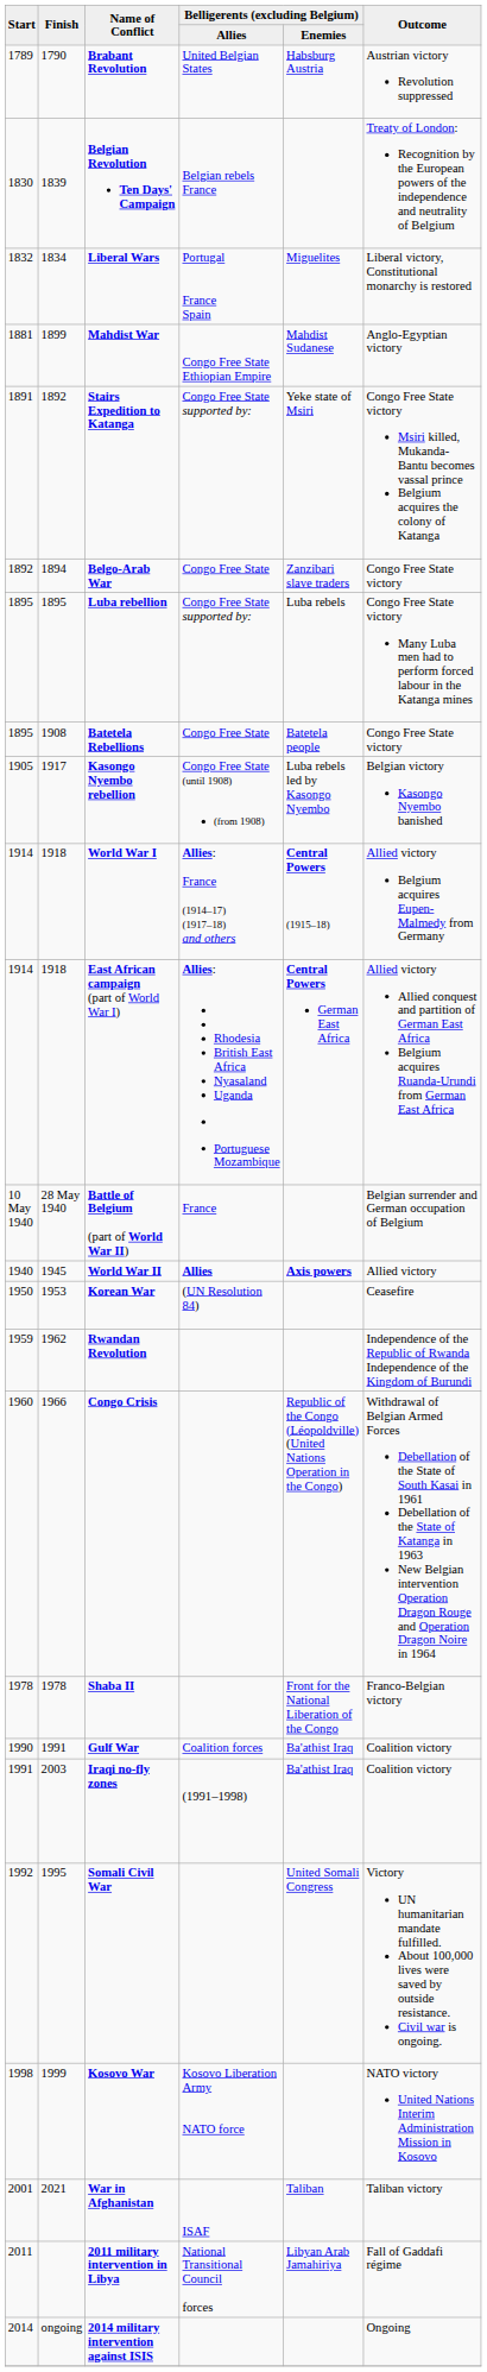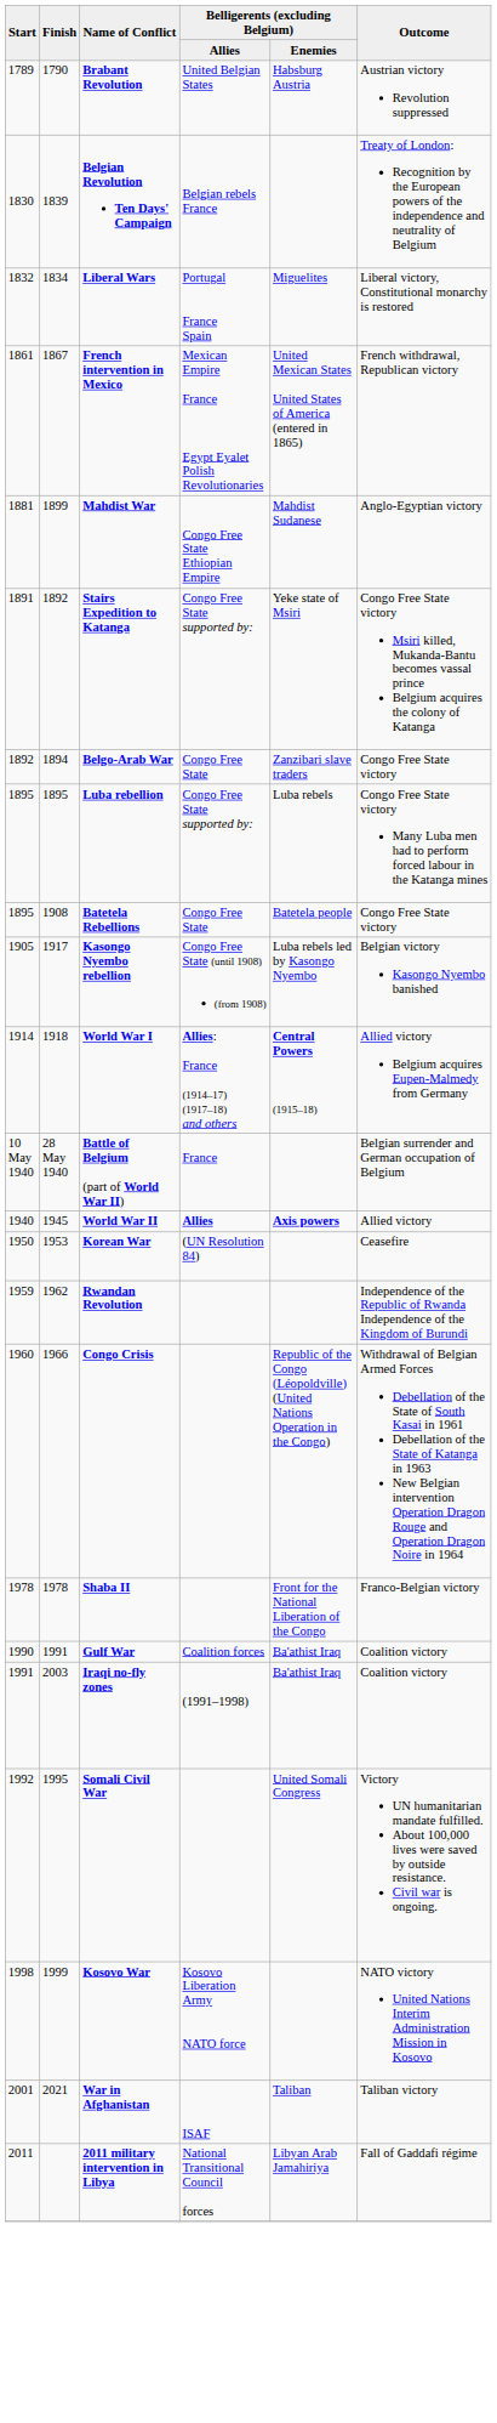+ row: 1861 | 1867 | French intervention in Mexico | Mexican Empire France Egypt Eyalet Polish Revolutionaries | United Mexican States United States of America (entered in 1865) | French withdrawal, Republican victory
- row: 1914 | 1918 | East African campaign (part of World War I) | Allies: Rhodesia British East Africa Nyasaland Uganda Portuguese Mozambique | Central Powers German East Africa | Allied victory Allied conquest and partition of German East Africa Belgium acquires Ruanda-Urundi from German East Africa
- row: 2014 | ongoing | 2014 military intervention against ISIS | Ongoing
